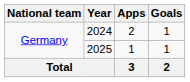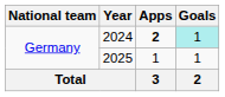2024 | Apps: normal -> bold
2024 | Goals: no background -> paleturquoise background
